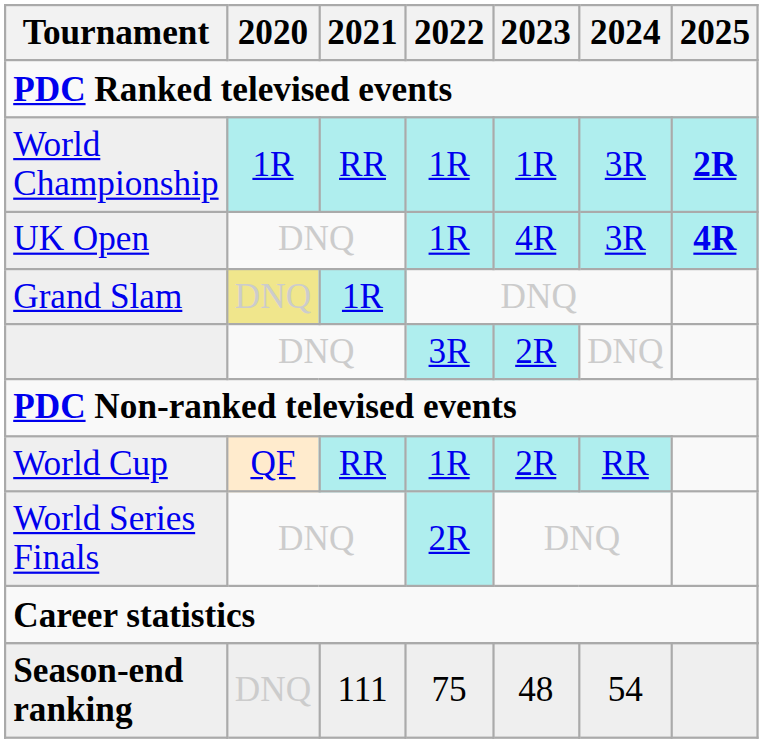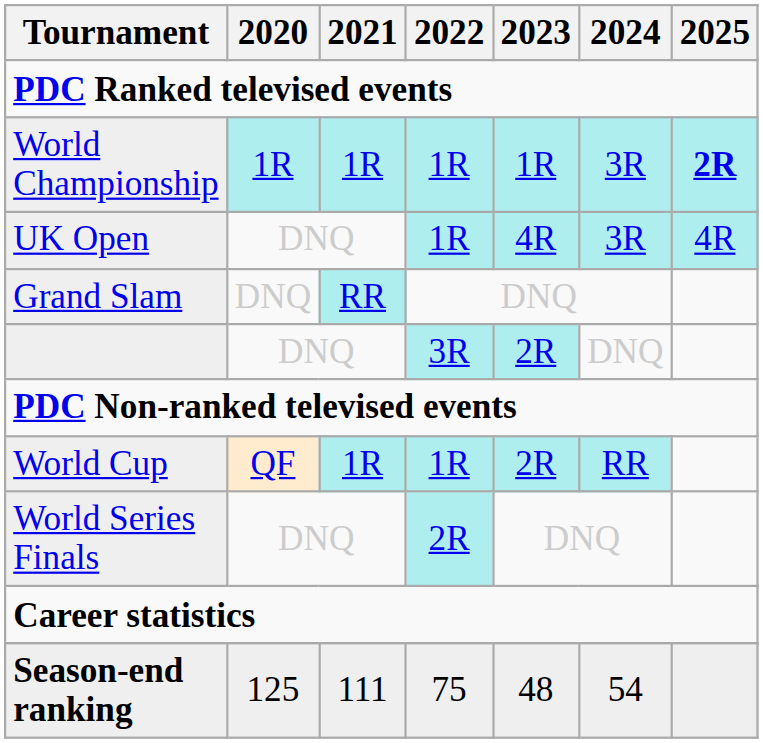World Championship | 2021: RR -> 1R
UK Open | 2025: bold -> normal
Grand Slam | 2020: khaki background -> no background
Grand Slam | 2021: 1R -> RR
World Cup | 2021: RR -> 1R
Season-end ranking | 2020: DNQ -> 125
